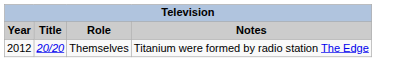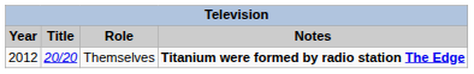Themselves | Notes: normal -> bold
